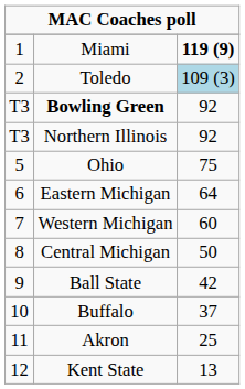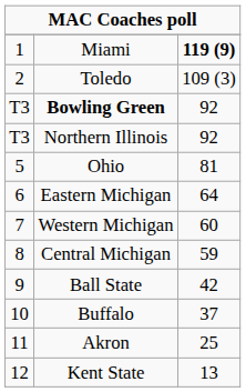Toledo | column 3: lightblue background -> no background
Ohio | column 3: 75 -> 81
Central Michigan | column 3: 50 -> 59
